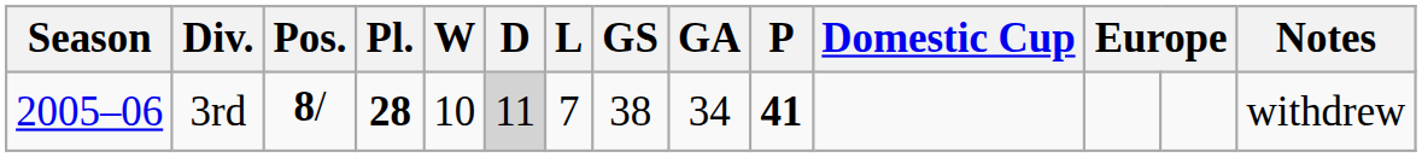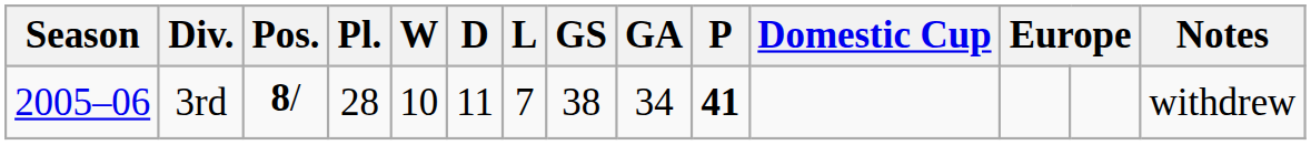3rd | Pl.: bold -> normal
3rd | D: lightgrey background -> no background
